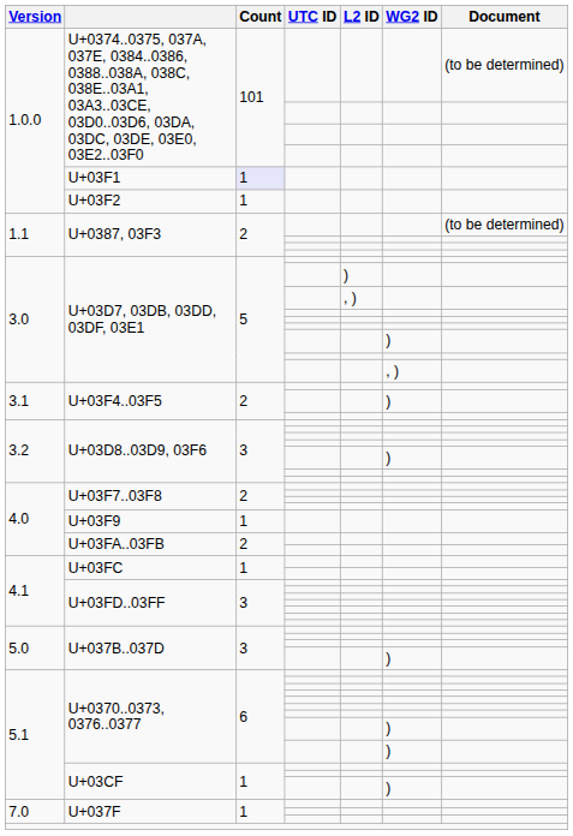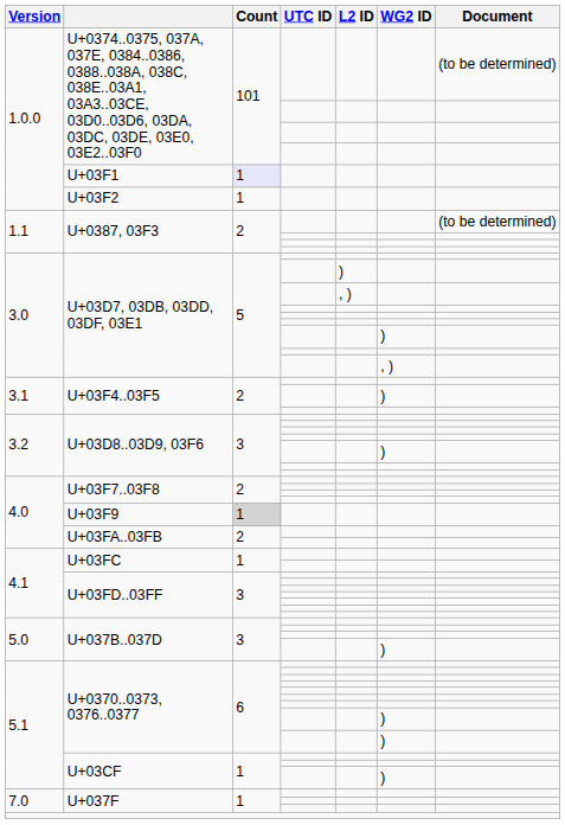U+03F9 | Count: no background -> lightgrey background
